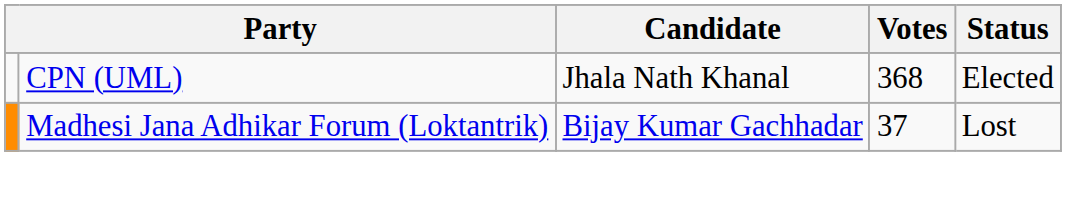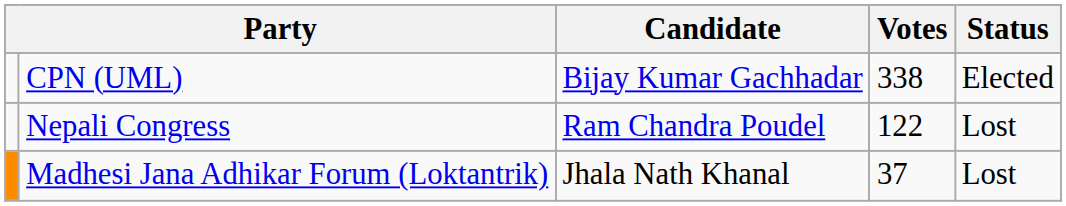CPN (UML) | Candidate: Jhala Nath Khanal -> Bijay Kumar Gachhadar
CPN (UML) | Votes: 368 -> 338
+ row: Nepali Congress | Ram Chandra Poudel | 122 | Lost
Madhesi Jana Adhikar Forum (Loktantrik) | Candidate: Bijay Kumar Gachhadar -> Jhala Nath Khanal
